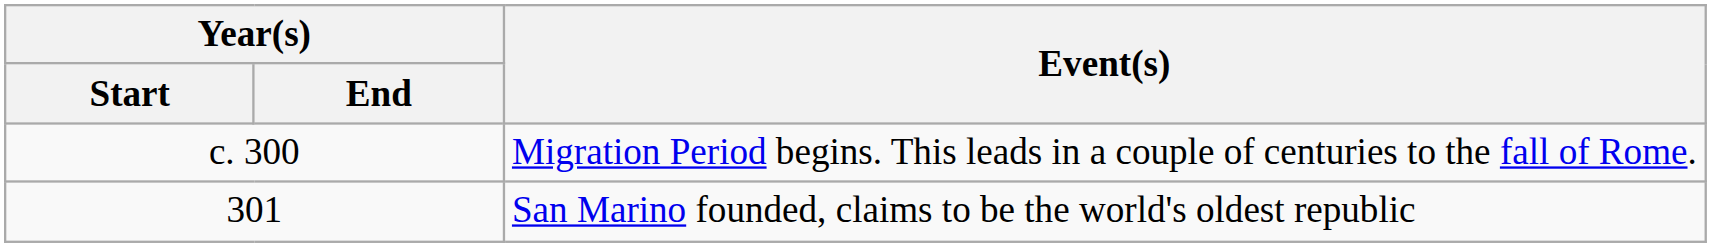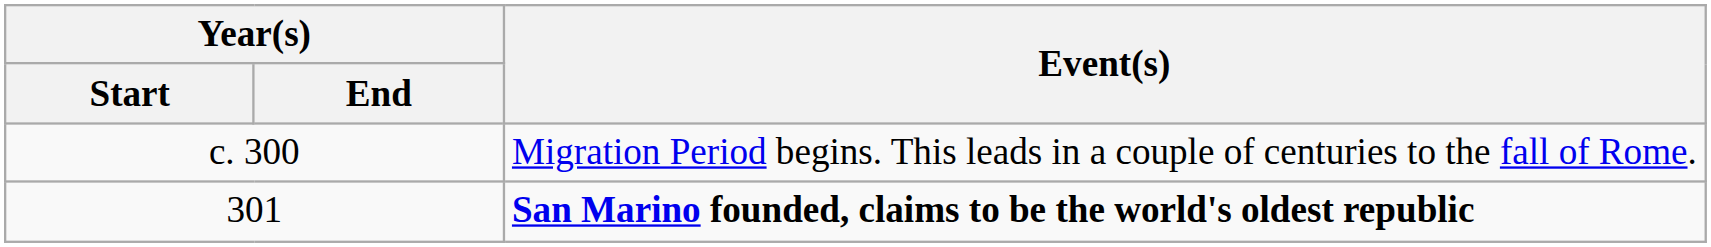San Marino founded, claims to be the world's oldest republic | Event(s): normal -> bold
